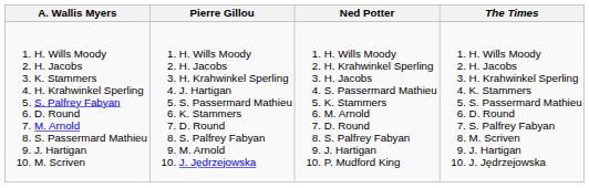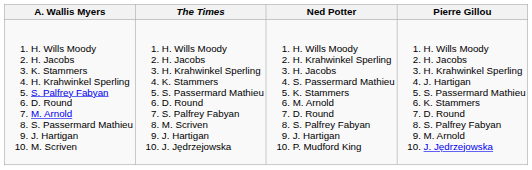columns swapped: Pierre Gillou <-> The Times
